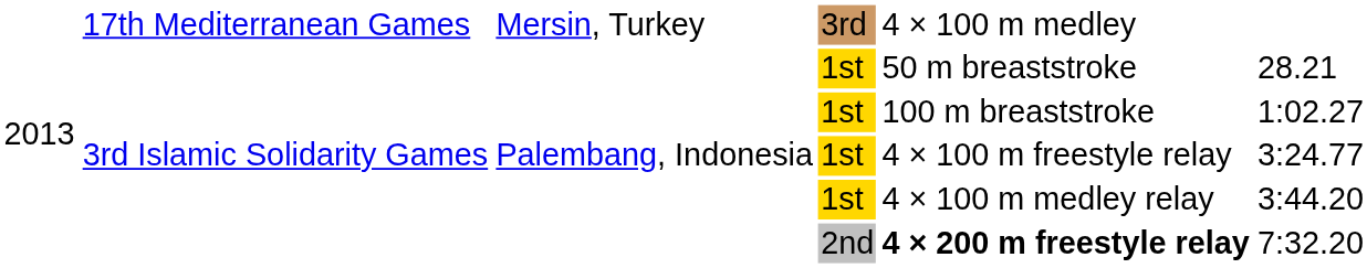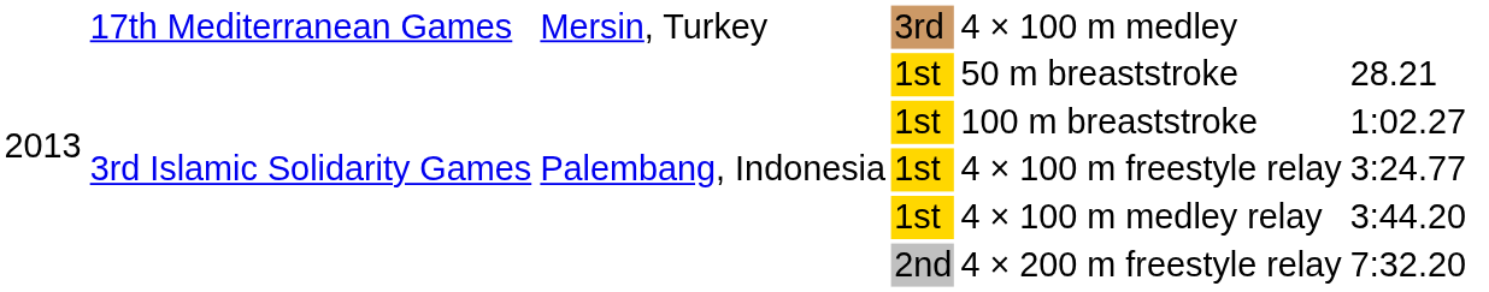2nd | column 5: bold -> normal
